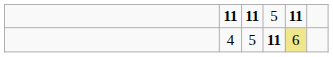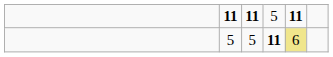row 2 | column 2: 4 -> 5
